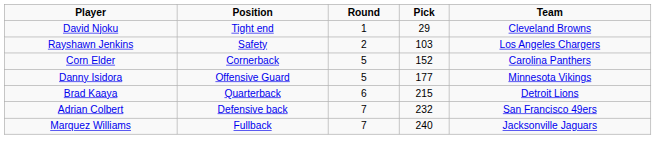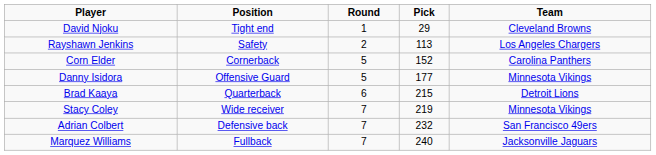Rayshawn Jenkins | Pick: 103 -> 113
+ row: Stacy Coley | Wide receiver | 7 | 219 | Minnesota Vikings
